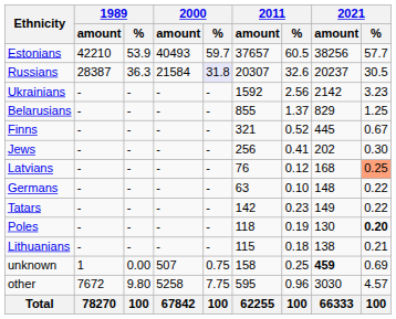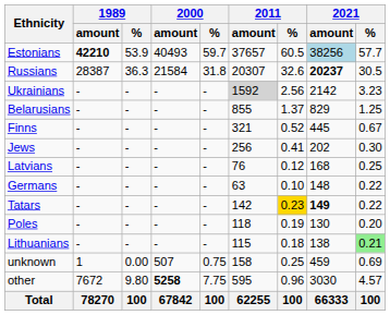Estonians | 1989 / amount: normal -> bold
Estonians | 2021 / amount: no background -> lightblue background
Russians | 2000 / %: lavender background -> no background
Russians | 2021 / amount: normal -> bold
Ukrainians | 2011 / amount: no background -> lightgrey background
Latvians | 2021 / %: lightsalmon background -> no background
Tatars | 2011 / %: no background -> gold background
Tatars | 2021 / amount: normal -> bold
Poles | 2021 / %: bold -> normal
Lithuanians | 2021 / %: no background -> lightgreen background
unknown | 2021 / amount: bold -> normal
other | 2000 / amount: normal -> bold
